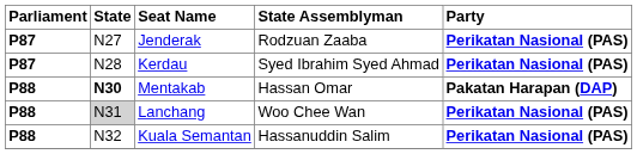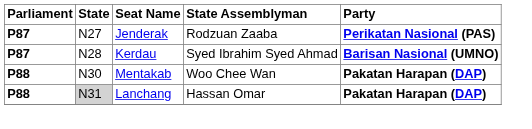Kerdau | Party: Perikatan Nasional (PAS) -> Barisan Nasional (UMNO)
Mentakab | State: bold -> normal
Mentakab | State Assemblyman: Hassan Omar -> Woo Chee Wan
Lanchang | State Assemblyman: Woo Chee Wan -> Hassan Omar
Lanchang | Party: Perikatan Nasional (PAS) -> Pakatan Harapan (DAP)
- row: P88 | N32 | Kuala Semantan | Hassanuddin Salim | Perikatan Nasional (PAS)
